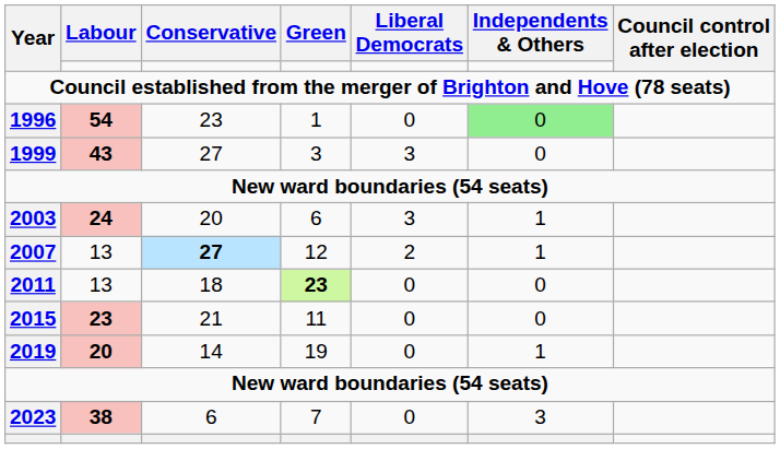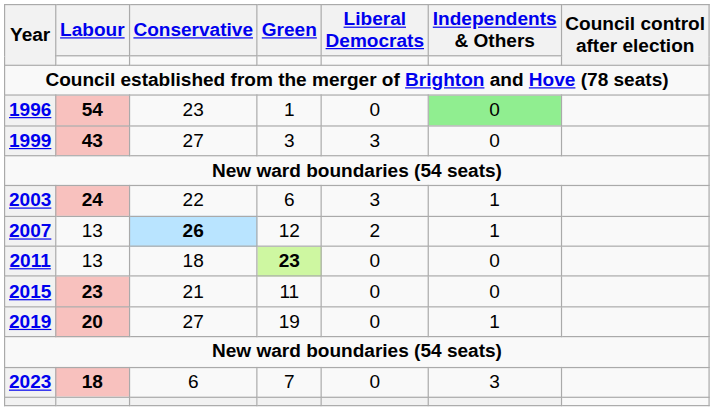2003 | Conservative: 20 -> 22
2007 | Conservative: 27 -> 26
2019 | Conservative: 14 -> 27
2023 | Labour: 38 -> 18
